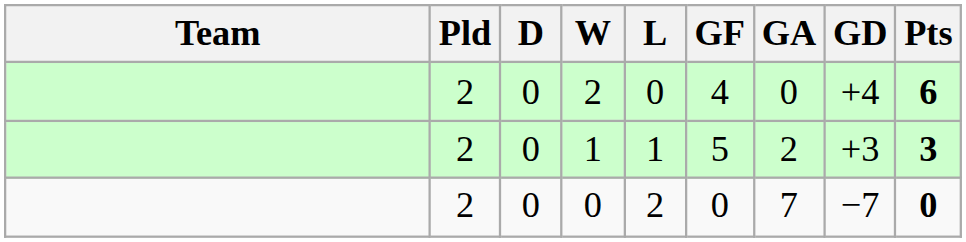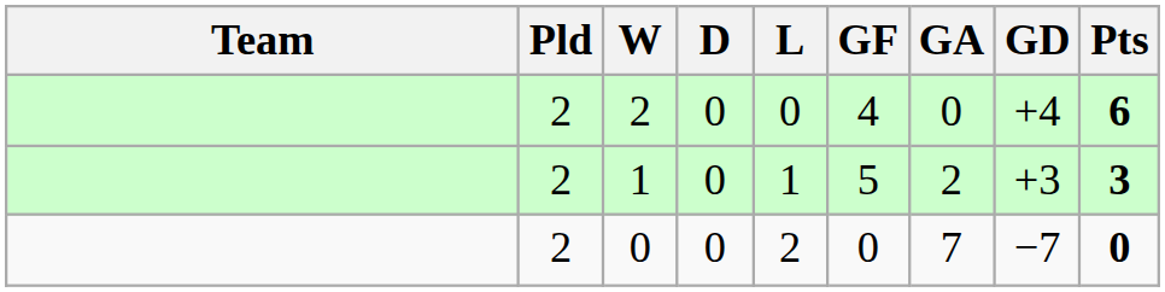columns swapped: W <-> D
